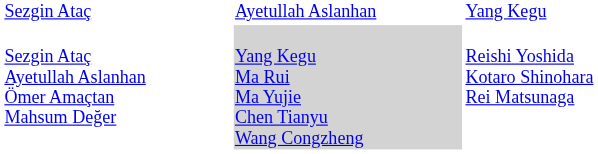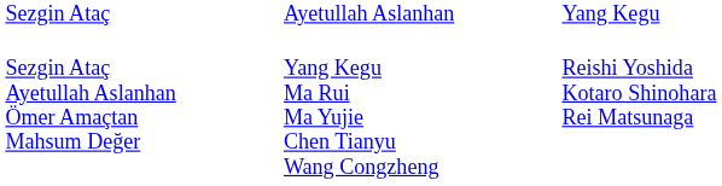Sezgin Ataç Ayetullah Aslanhan Ömer Amaçtan Mahsum Değer | column 2: lightgrey background -> no background
